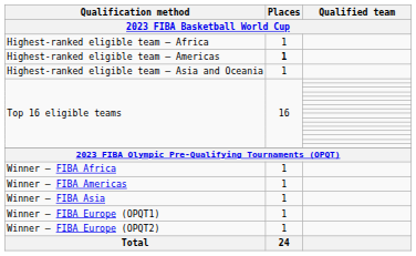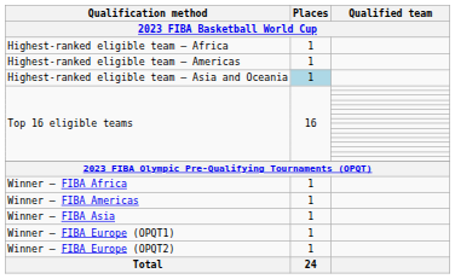Highest-ranked eligible team – Americas | Places: bold -> normal
Highest-ranked eligible team – Asia and Oceania | Places: no background -> lightblue background
